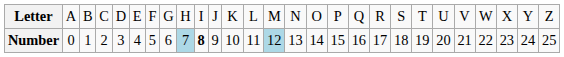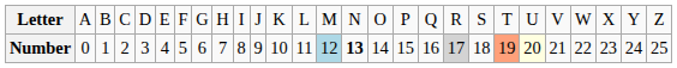Number | column 9: lightblue background -> no background
Number | column 10: bold -> normal
Number | column 15: normal -> bold
Number | column 19: no background -> lightgrey background
Number | column 21: no background -> lightsalmon background
Number | column 22: no background -> lightyellow background
